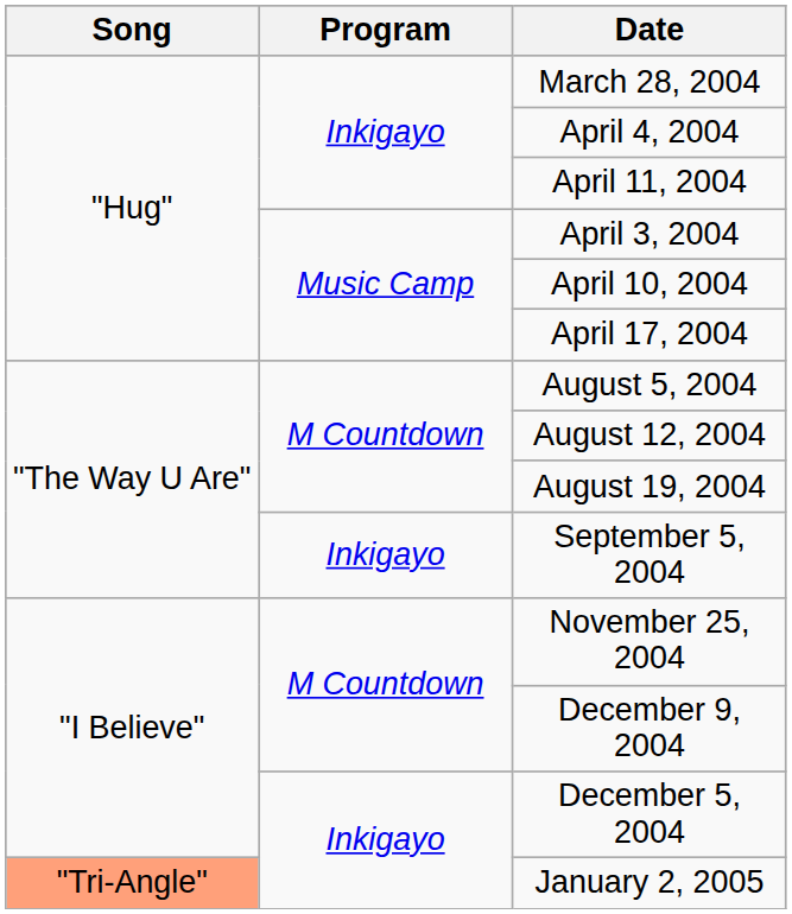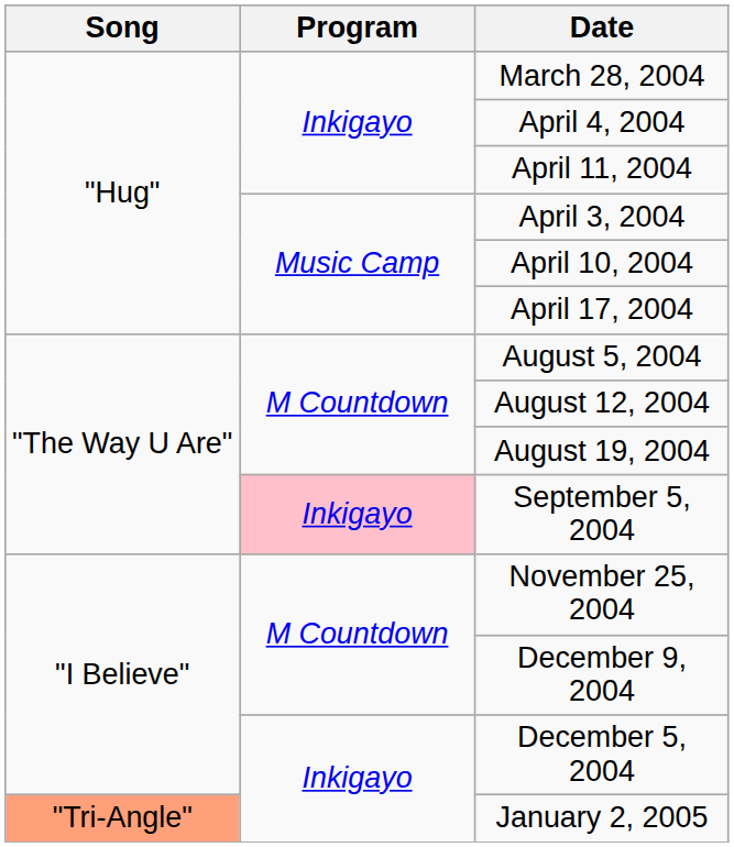September 5, 2004 | Program: no background -> pink background
